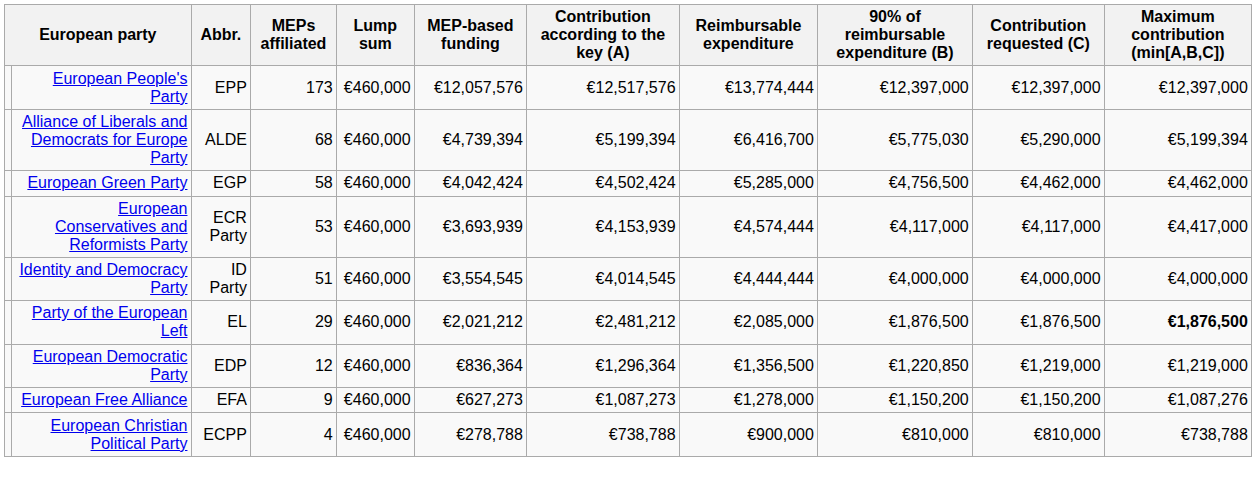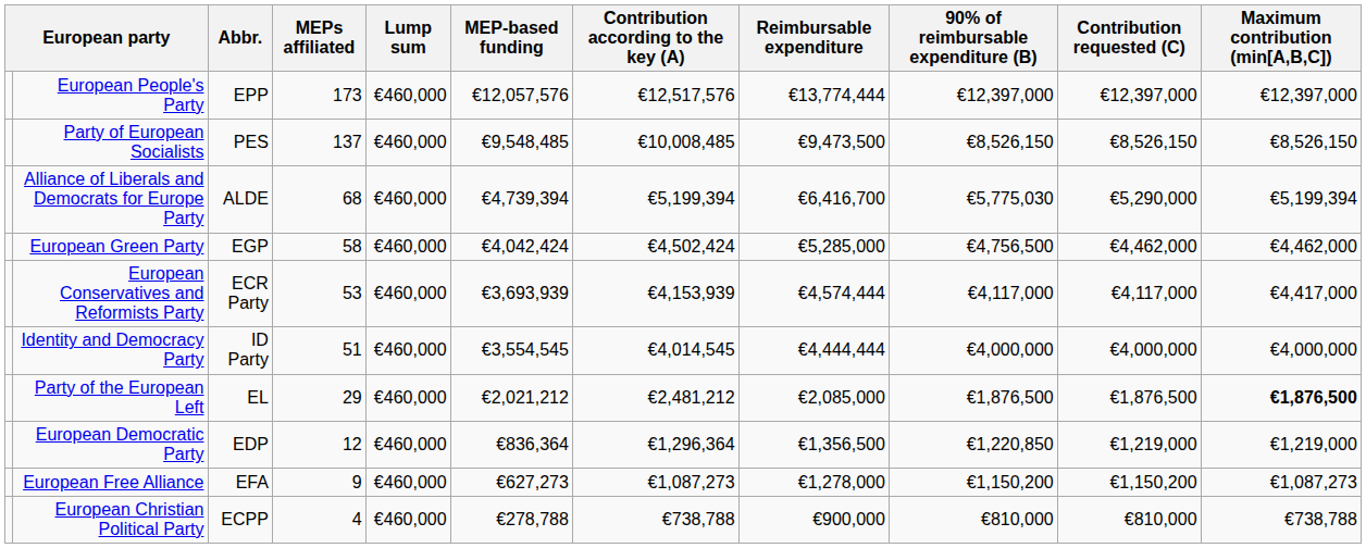+ row: Party of European Socialists | PES | 137 | €460,000 | €9,548,485 | €10,008,485 | €9,473,500 | €8,526,150 | €8,526,150 | €8,526,150
European Free Alliance | Maximum contribution (min[A,B,C]): €1,087,276 -> €1,087,273
